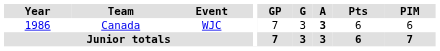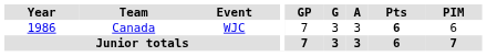Canada | A: bold -> normal
Canada | Pts: normal -> bold
